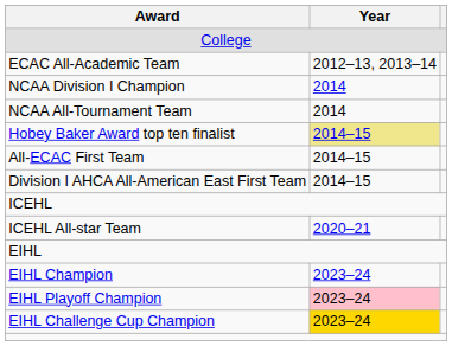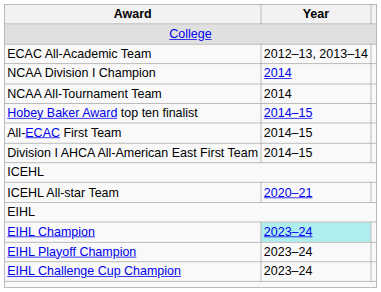Hobey Baker Award top ten finalist | Year: khaki background -> no background
EIHL Champion | Year: no background -> paleturquoise background
EIHL Playoff Champion | Year: pink background -> no background
EIHL Challenge Cup Champion | Year: gold background -> no background
